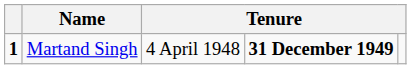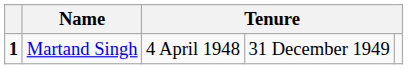Martand Singh | column 4: bold -> normal
